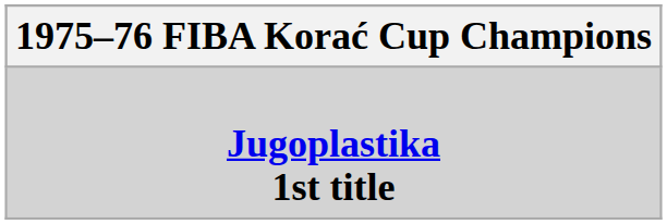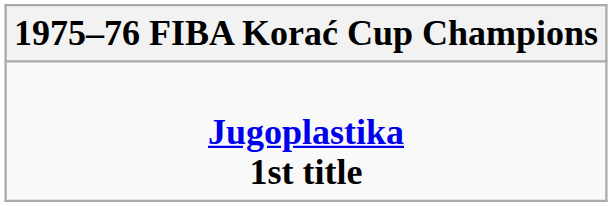row 2 | column 1: lightgrey background -> no background
